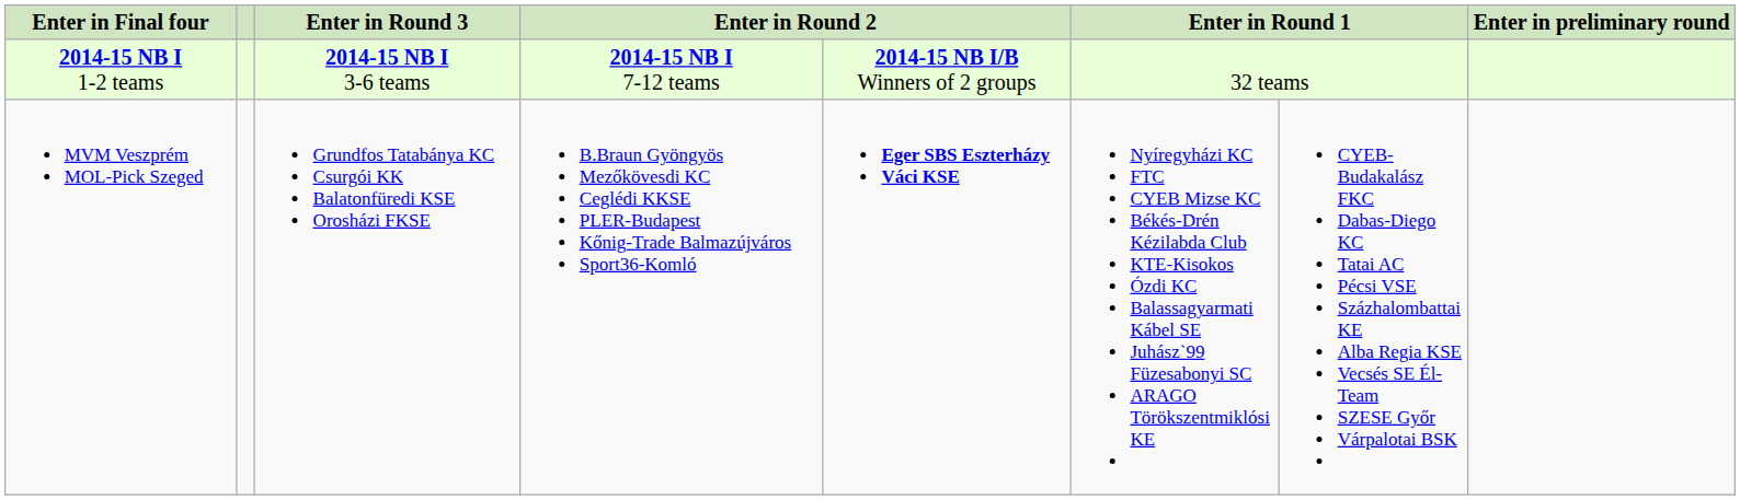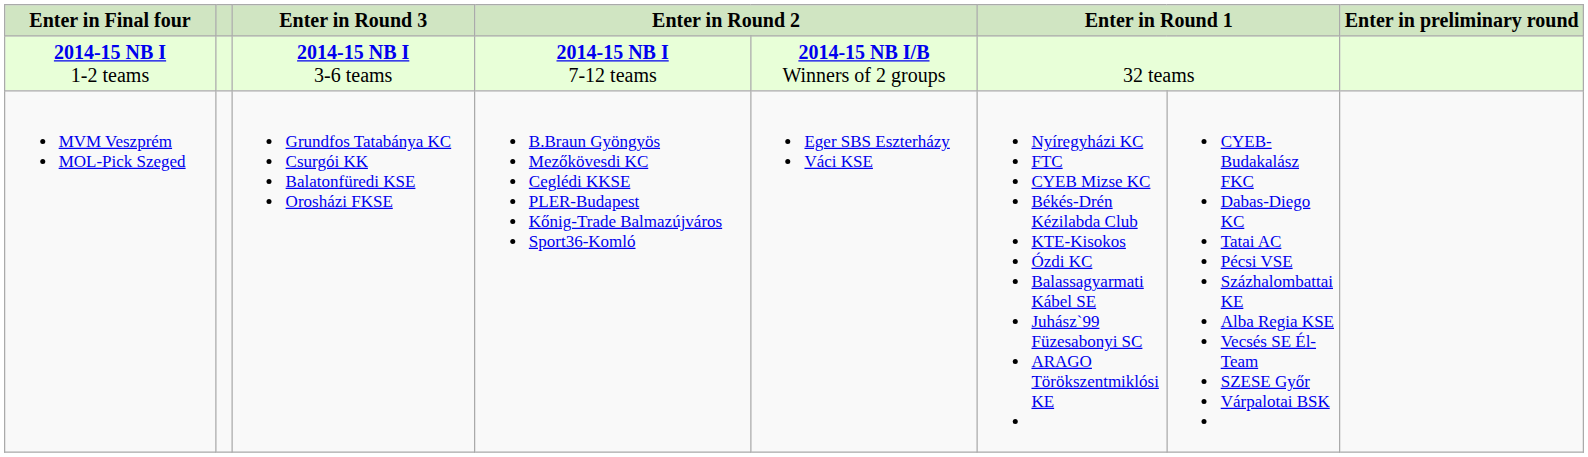MVM Veszprém MOL-Pick Szeged | column 5: bold -> normal
